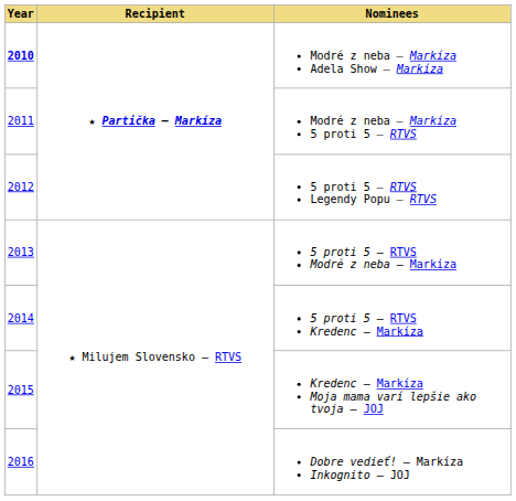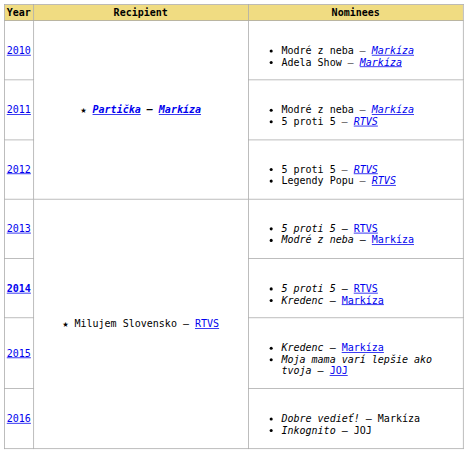Modré z neba – Markíza Adela Show – Markíza | Year: bold -> normal
5 proti 5 – RTVS Kredenc – Markíza | Year: normal -> bold
